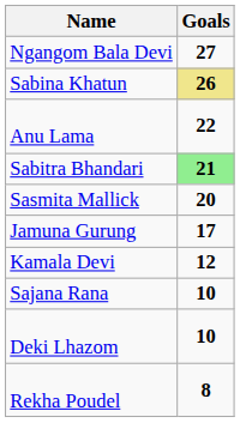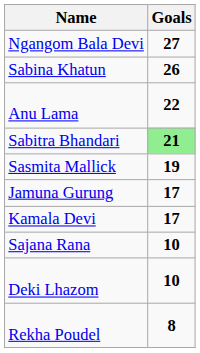Sabina Khatun | Goals: khaki background -> no background
Sasmita Mallick | Goals: 20 -> 19
Kamala Devi | Goals: 12 -> 17
